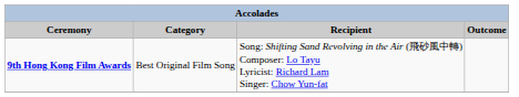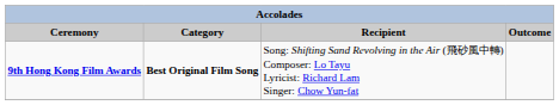9th Hong Kong Film Awards | Category: normal -> bold
